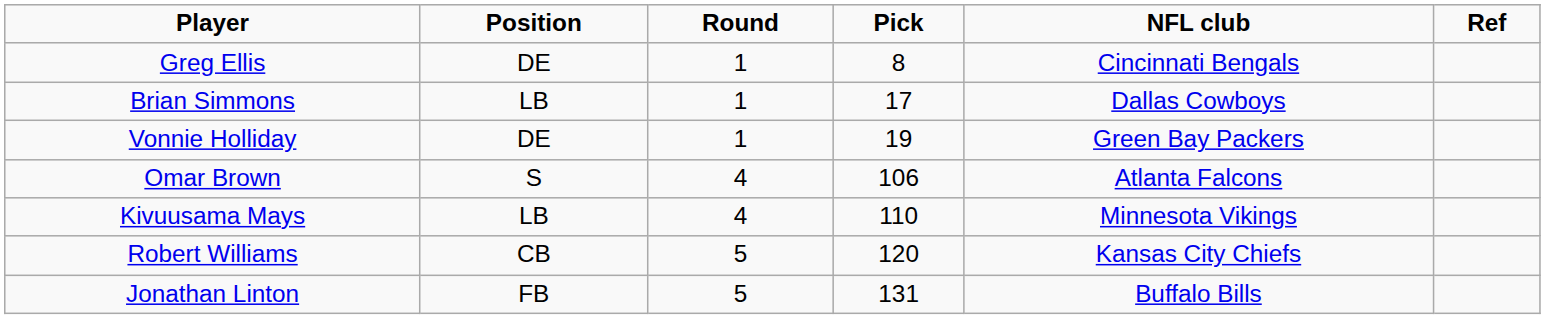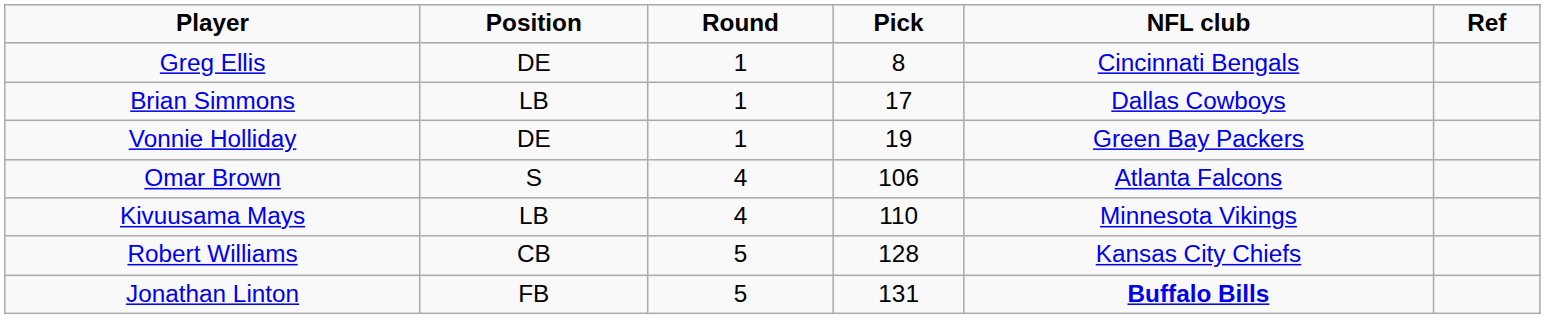Robert Williams | Pick: 120 -> 128
Jonathan Linton | NFL club: normal -> bold
